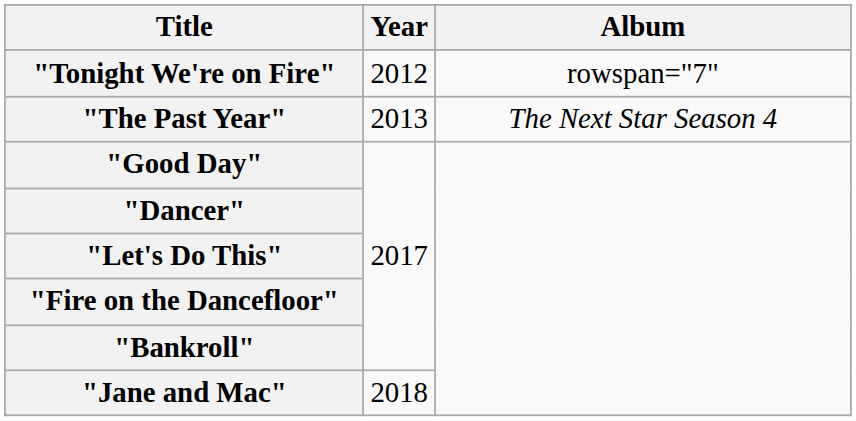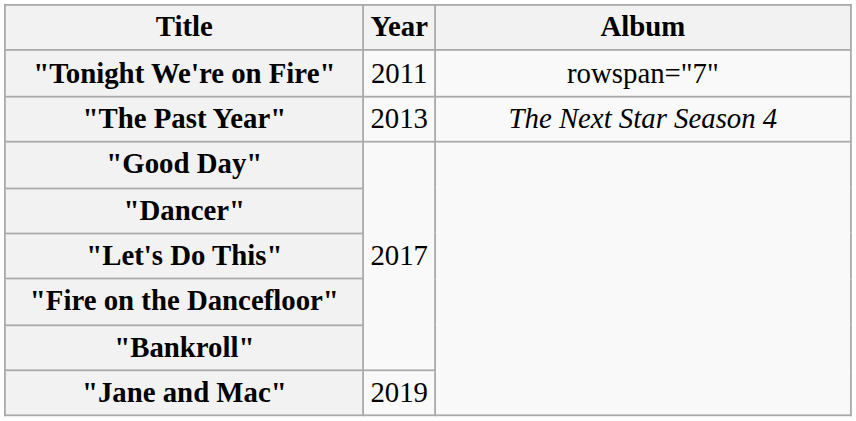"Tonight We're on Fire" | Year: 2012 -> 2011
"Jane and Mac" | Year: 2018 -> 2019
